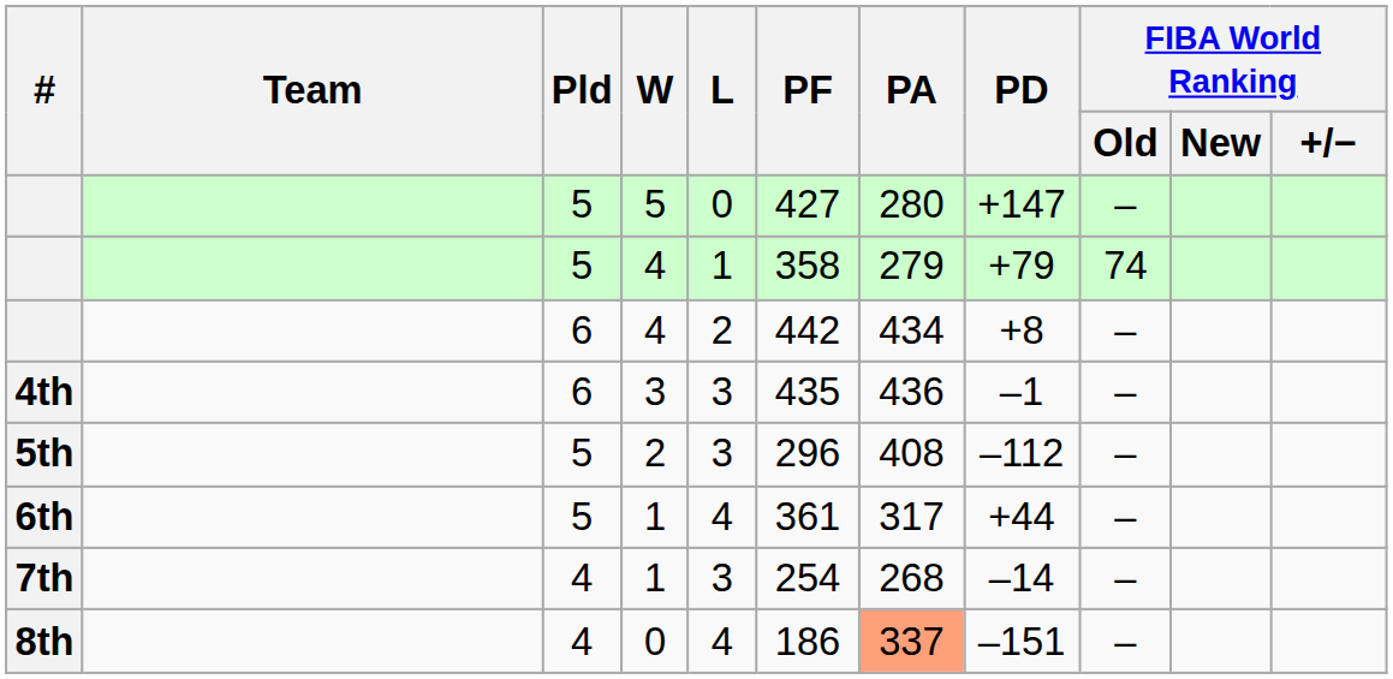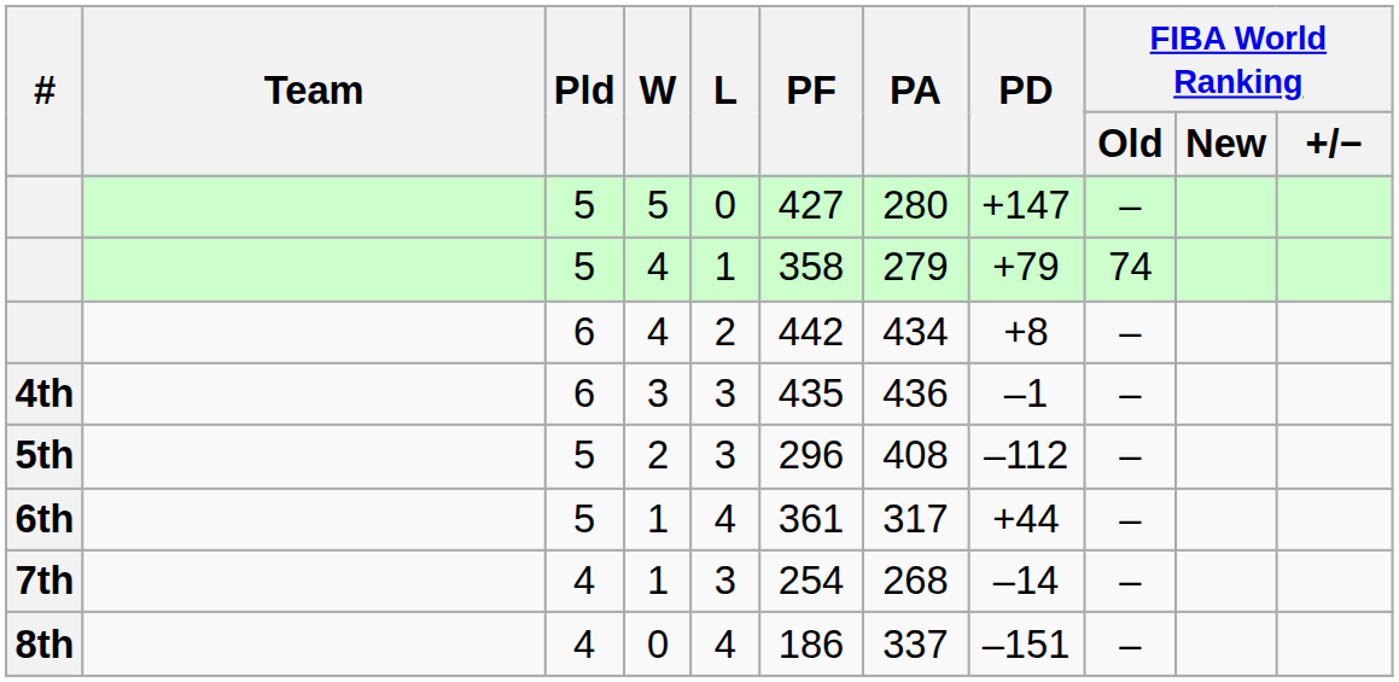8th | PA: lightsalmon background -> no background
